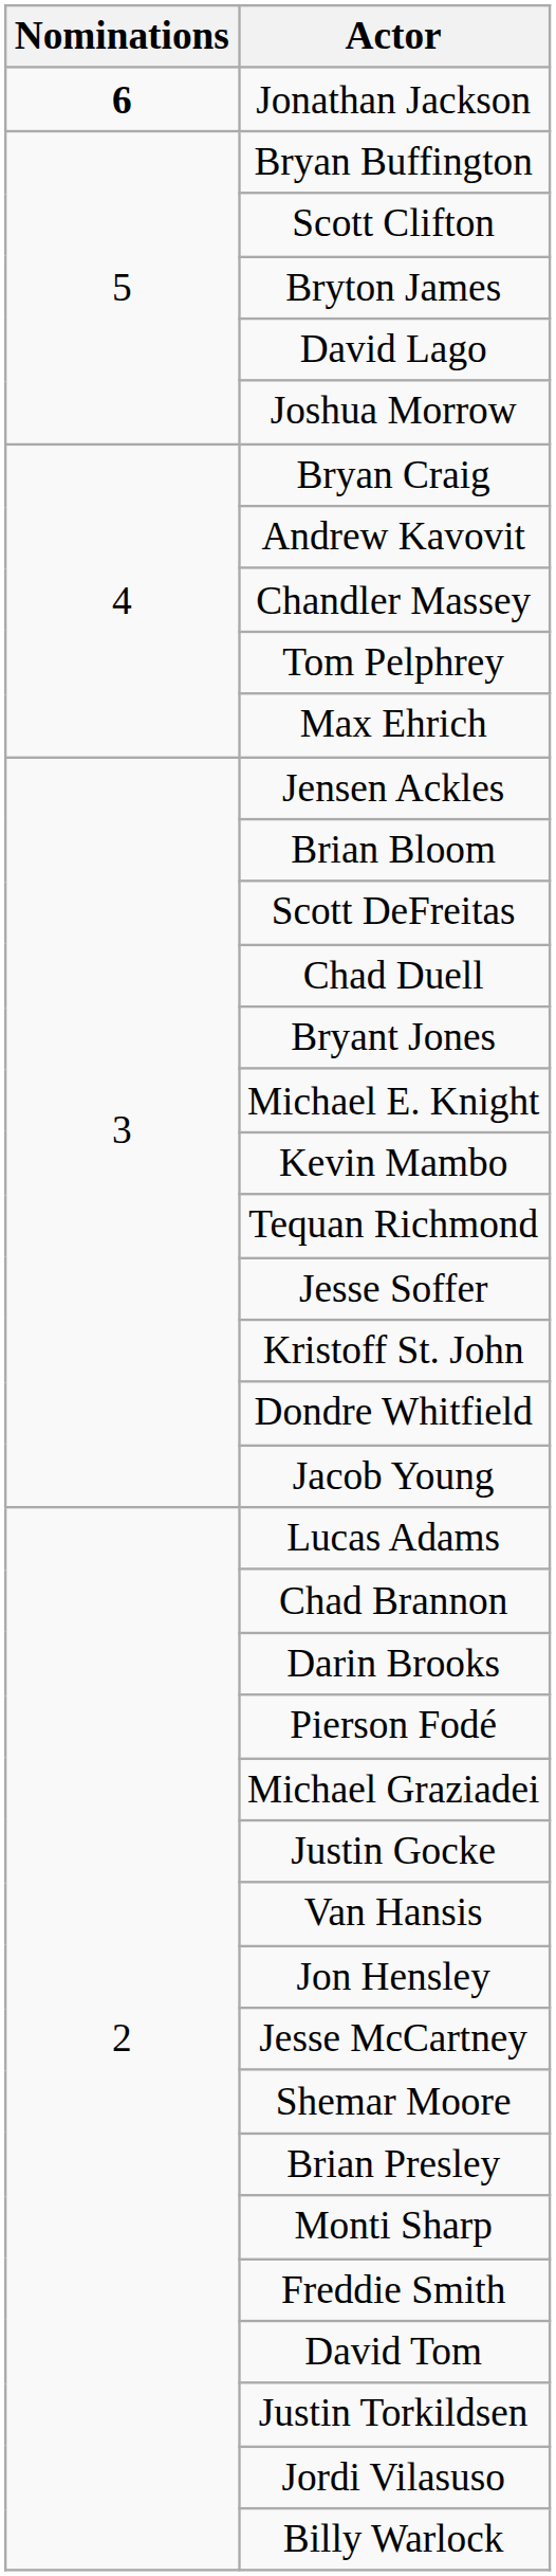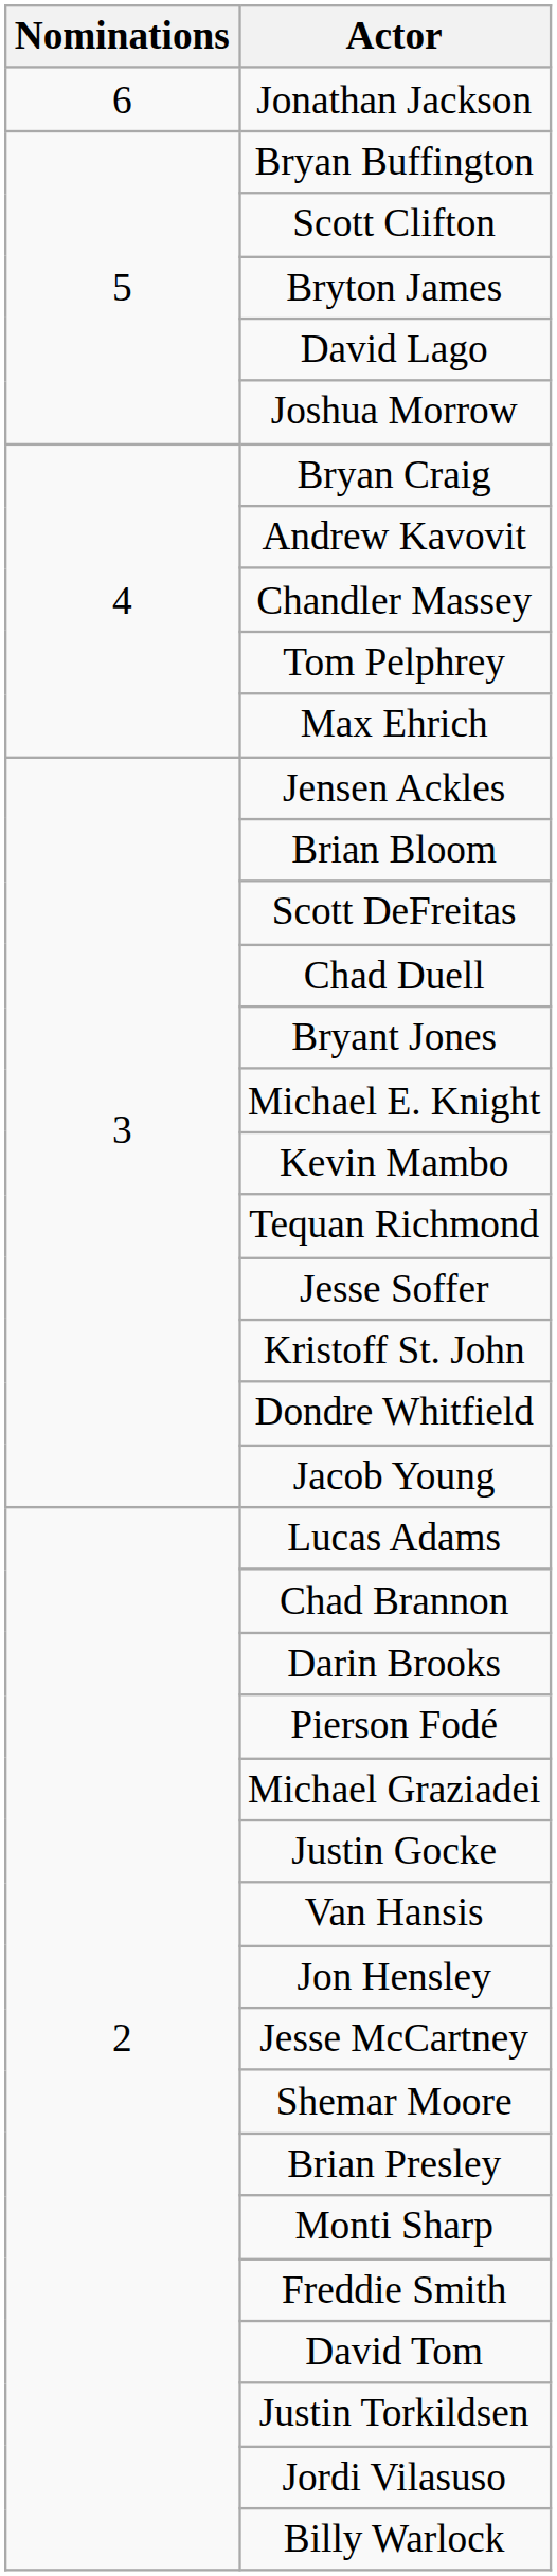Jonathan Jackson | Nominations: bold -> normal
